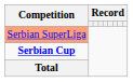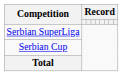Serbian SuperLiga | Competition: lightsalmon background -> no background
Serbian Cup | Competition: bold -> normal
